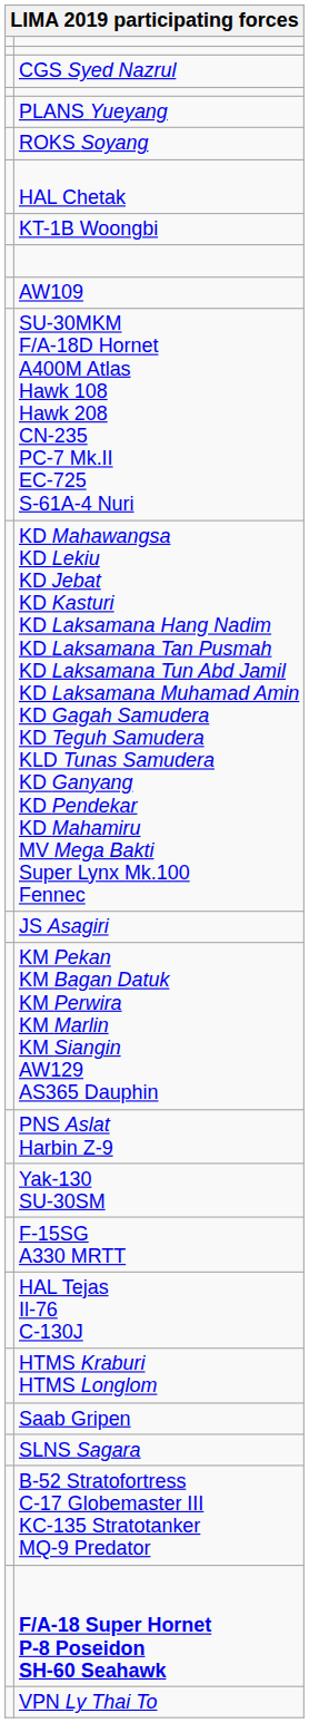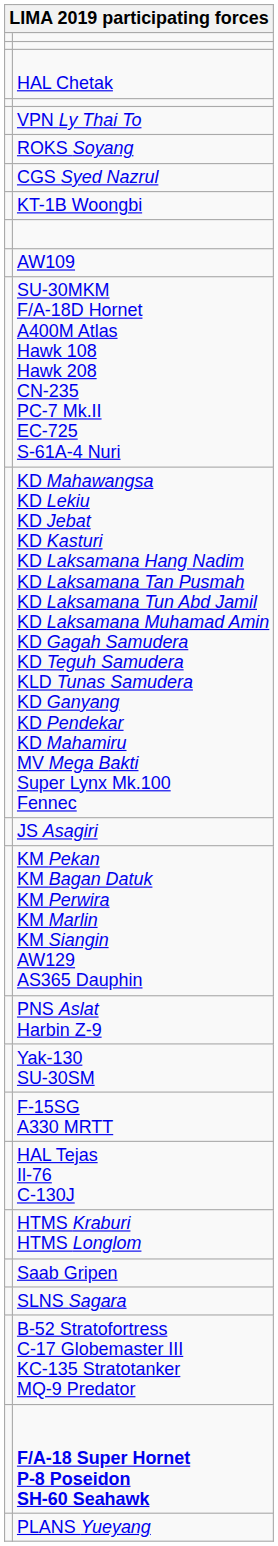row 4 | column 2: CGS Syed Nazrul -> HAL Chetak
row 6 | column 2: PLANS Yueyang -> VPN Ly Thai To
row 8 | column 2: HAL Chetak -> CGS Syed Nazrul
row 25 | column 2: VPN Ly Thai To -> PLANS Yueyang
